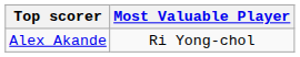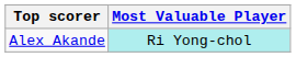Alex Akande | Most Valuable Player: no background -> paleturquoise background
